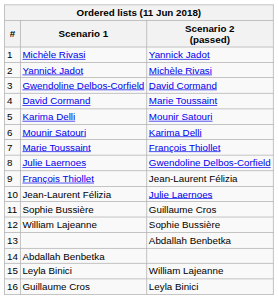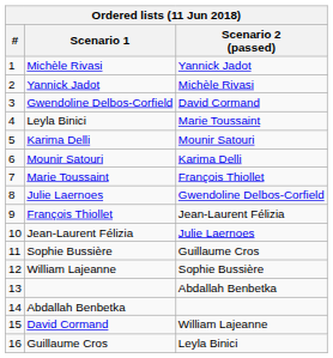row 6 | Scenario 1: David Cormand -> Leyla Binici
row 17 | Scenario 1: Leyla Binici -> David Cormand
